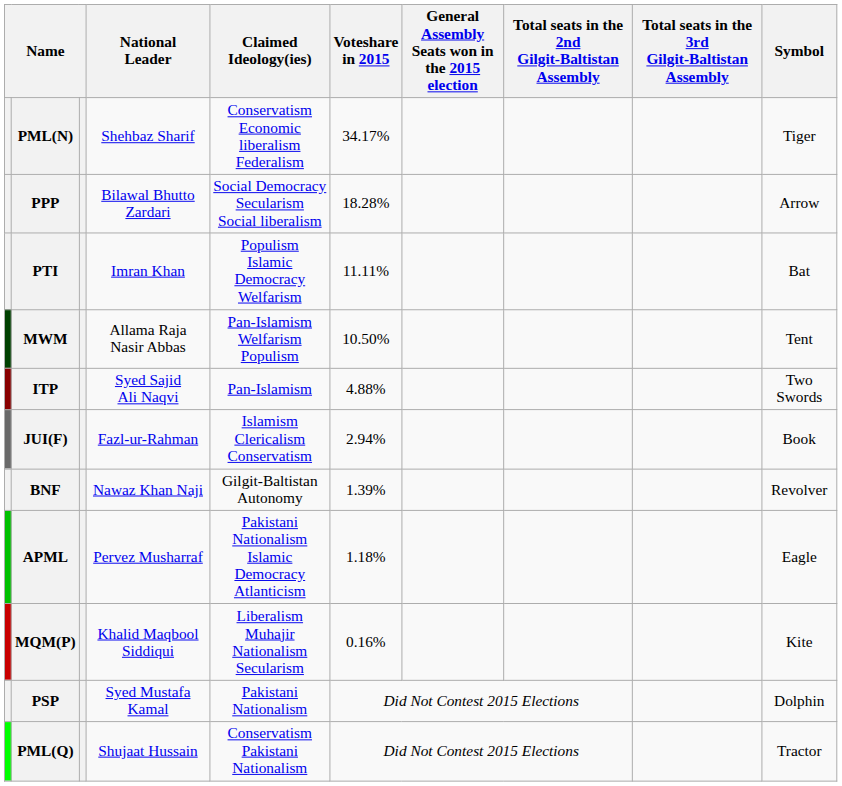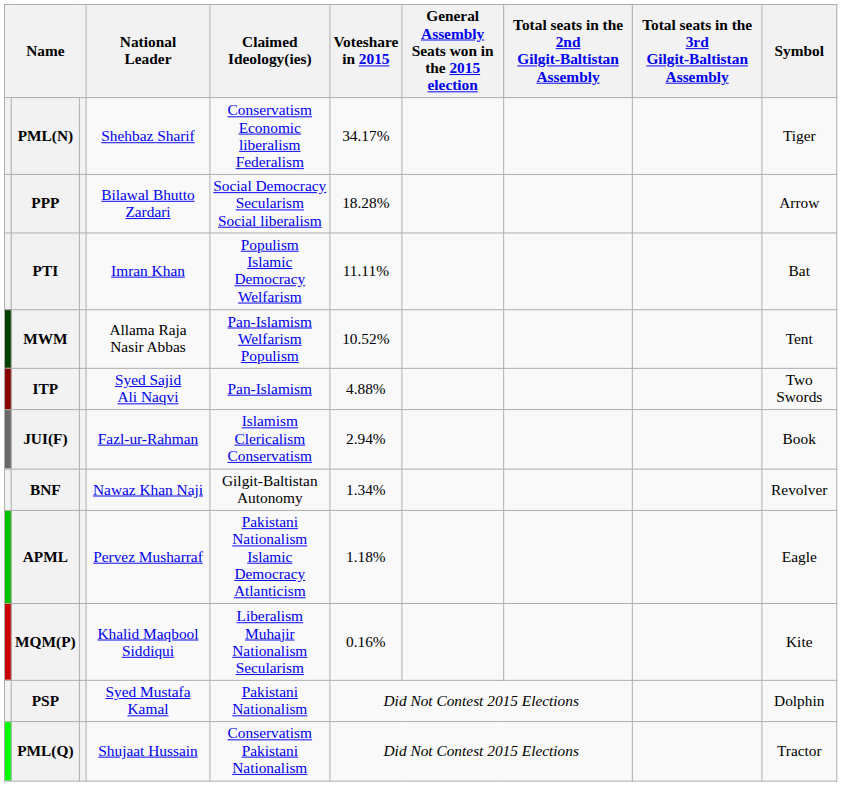MWM | Voteshare in 2015: 10.50% -> 10.52%
BNF | Voteshare in 2015: 1.39% -> 1.34%
